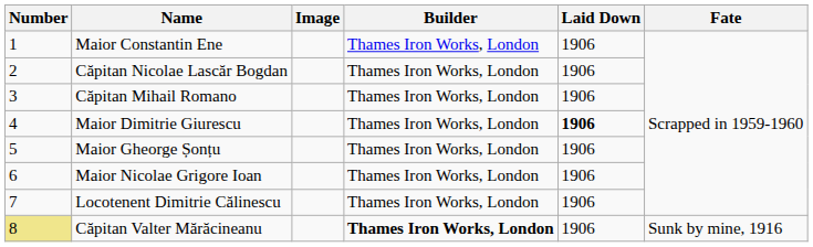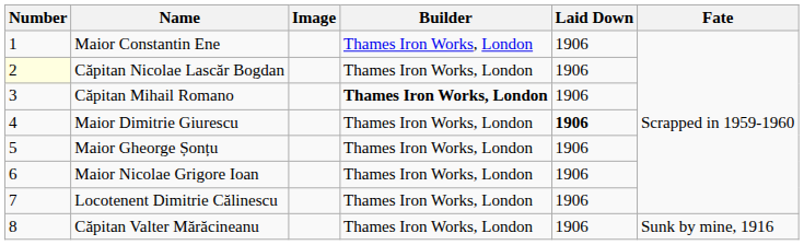Căpitan Nicolae Lascăr Bogdan | Number: no background -> lightyellow background
Căpitan Mihail Romano | Builder: normal -> bold
Căpitan Valter Mărăcineanu | Number: khaki background -> no background
Căpitan Valter Mărăcineanu | Builder: bold -> normal
